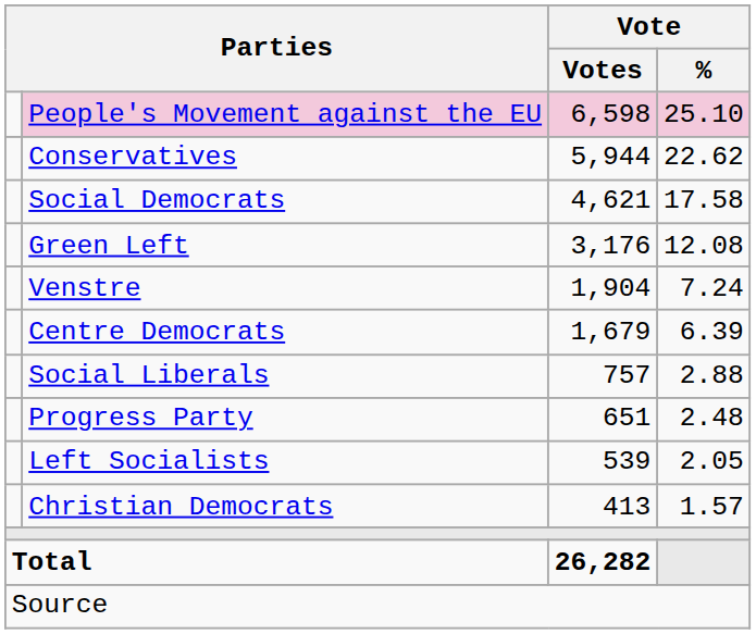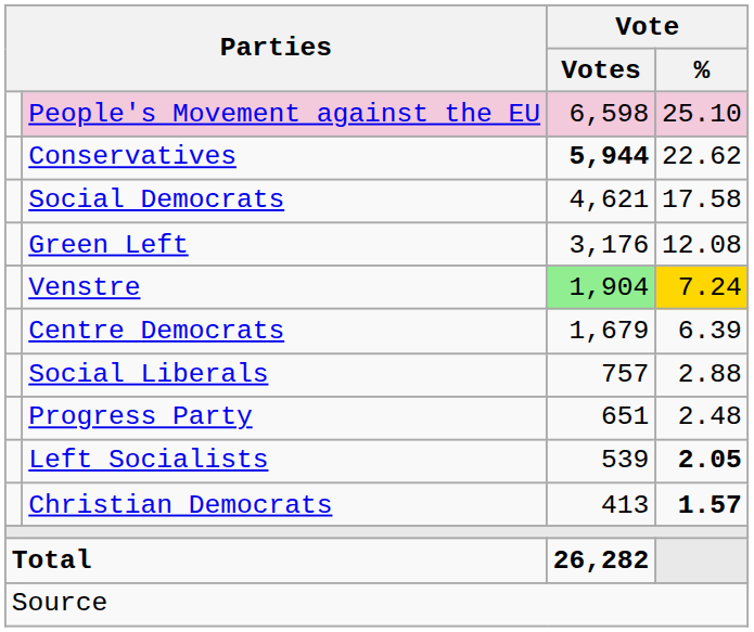Conservatives | Vote / Votes: normal -> bold
Venstre | Vote / Votes: no background -> lightgreen background
Venstre | Vote / %: no background -> gold background
Left Socialists | Vote / %: normal -> bold
Christian Democrats | Vote / %: normal -> bold
